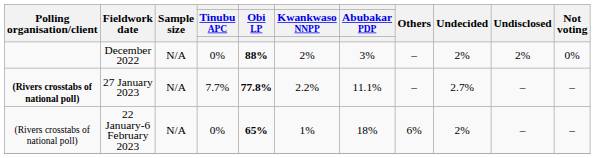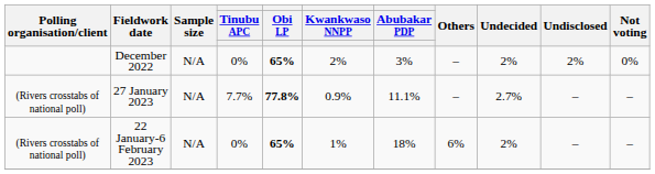December 2022 | Obi LP: 88% -> 65%
27 January 2023 | Polling organisation/client: bold -> normal
27 January 2023 | Kwankwaso NNPP: 2.2% -> 0.9%
